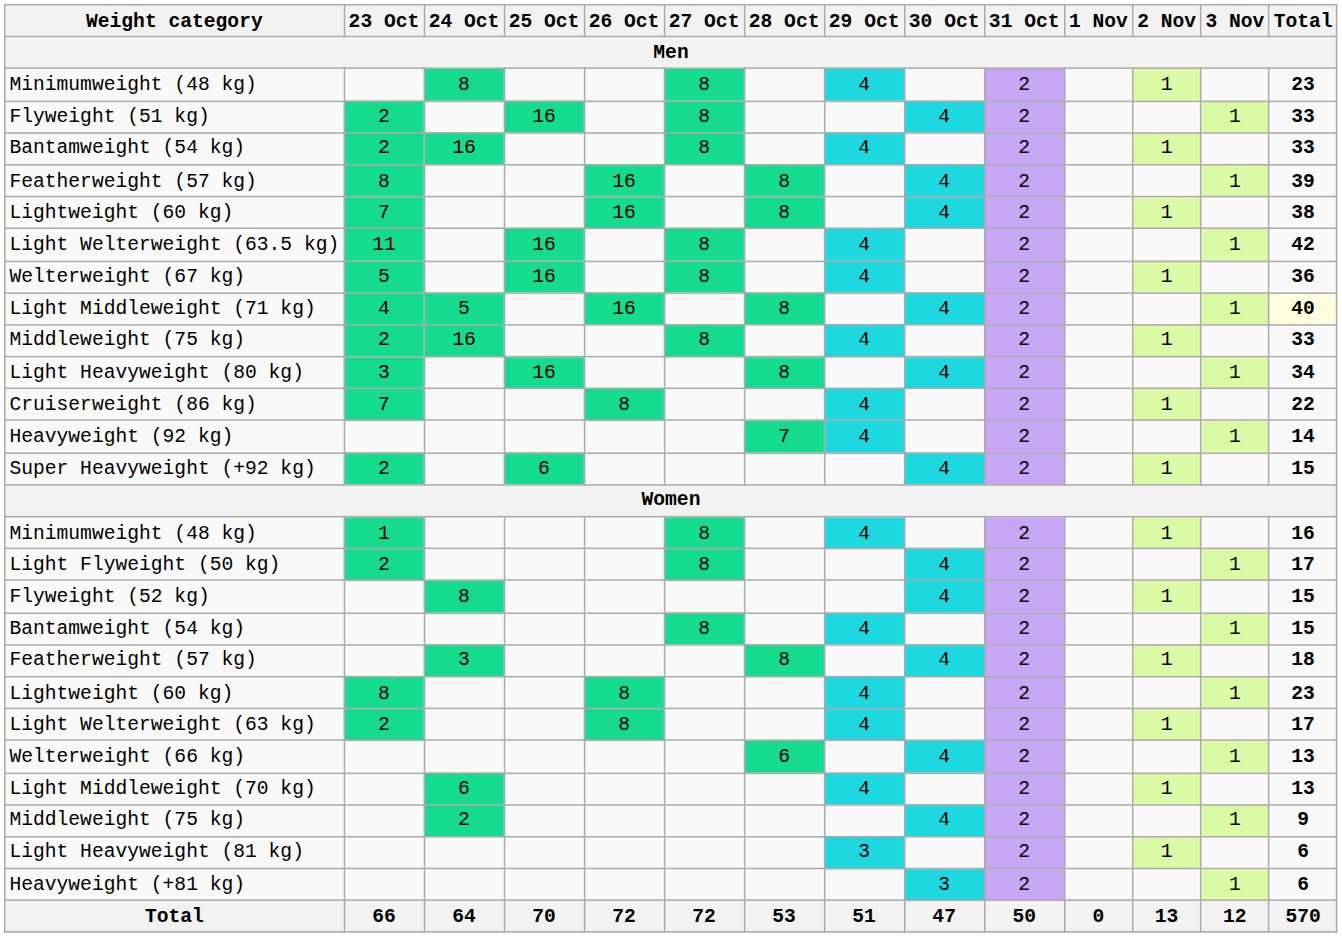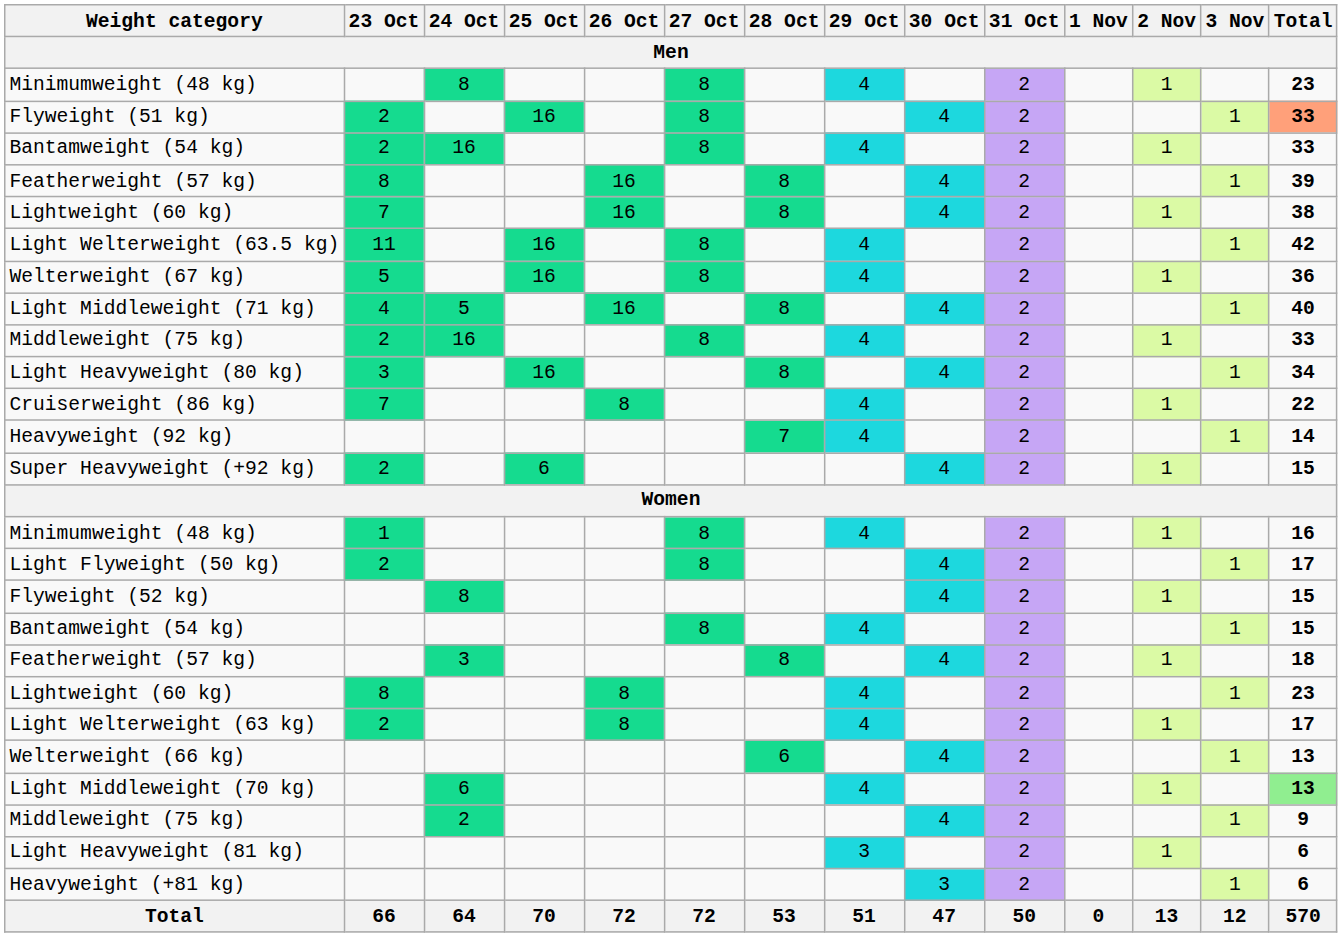Flyweight (51 kg) | Total: no background -> lightsalmon background
Light Middleweight (71 kg) | Total: lightyellow background -> no background
Light Middleweight (70 kg) | Total: no background -> lightgreen background
